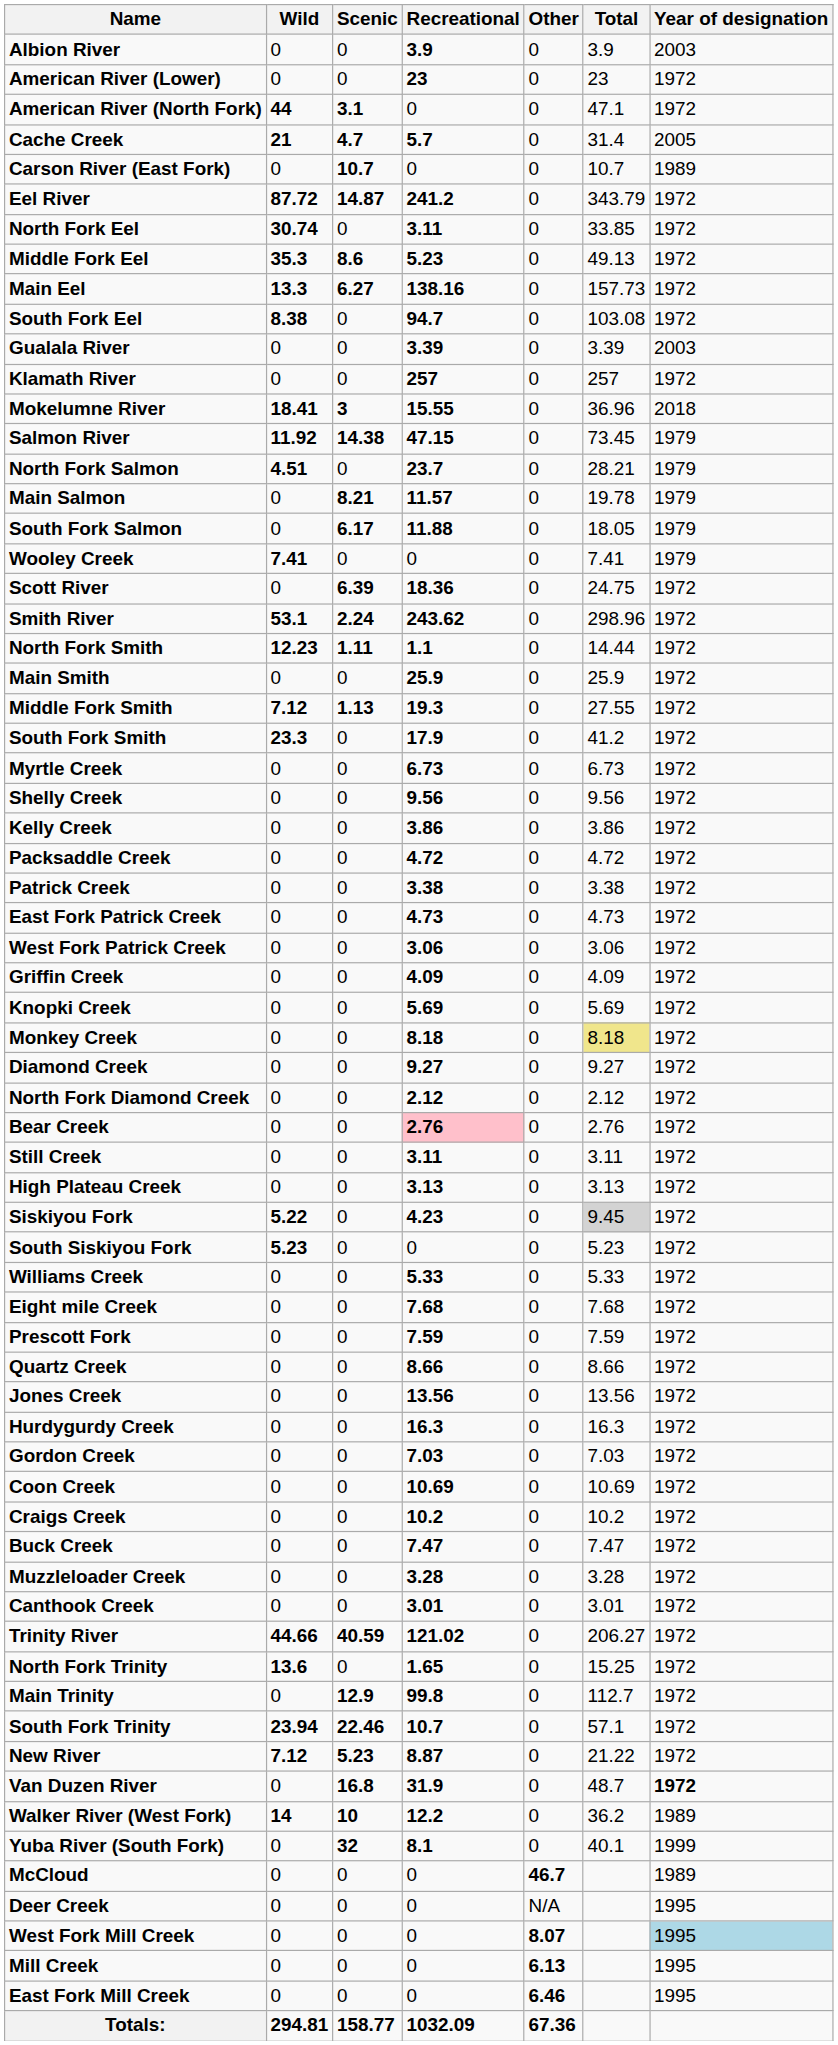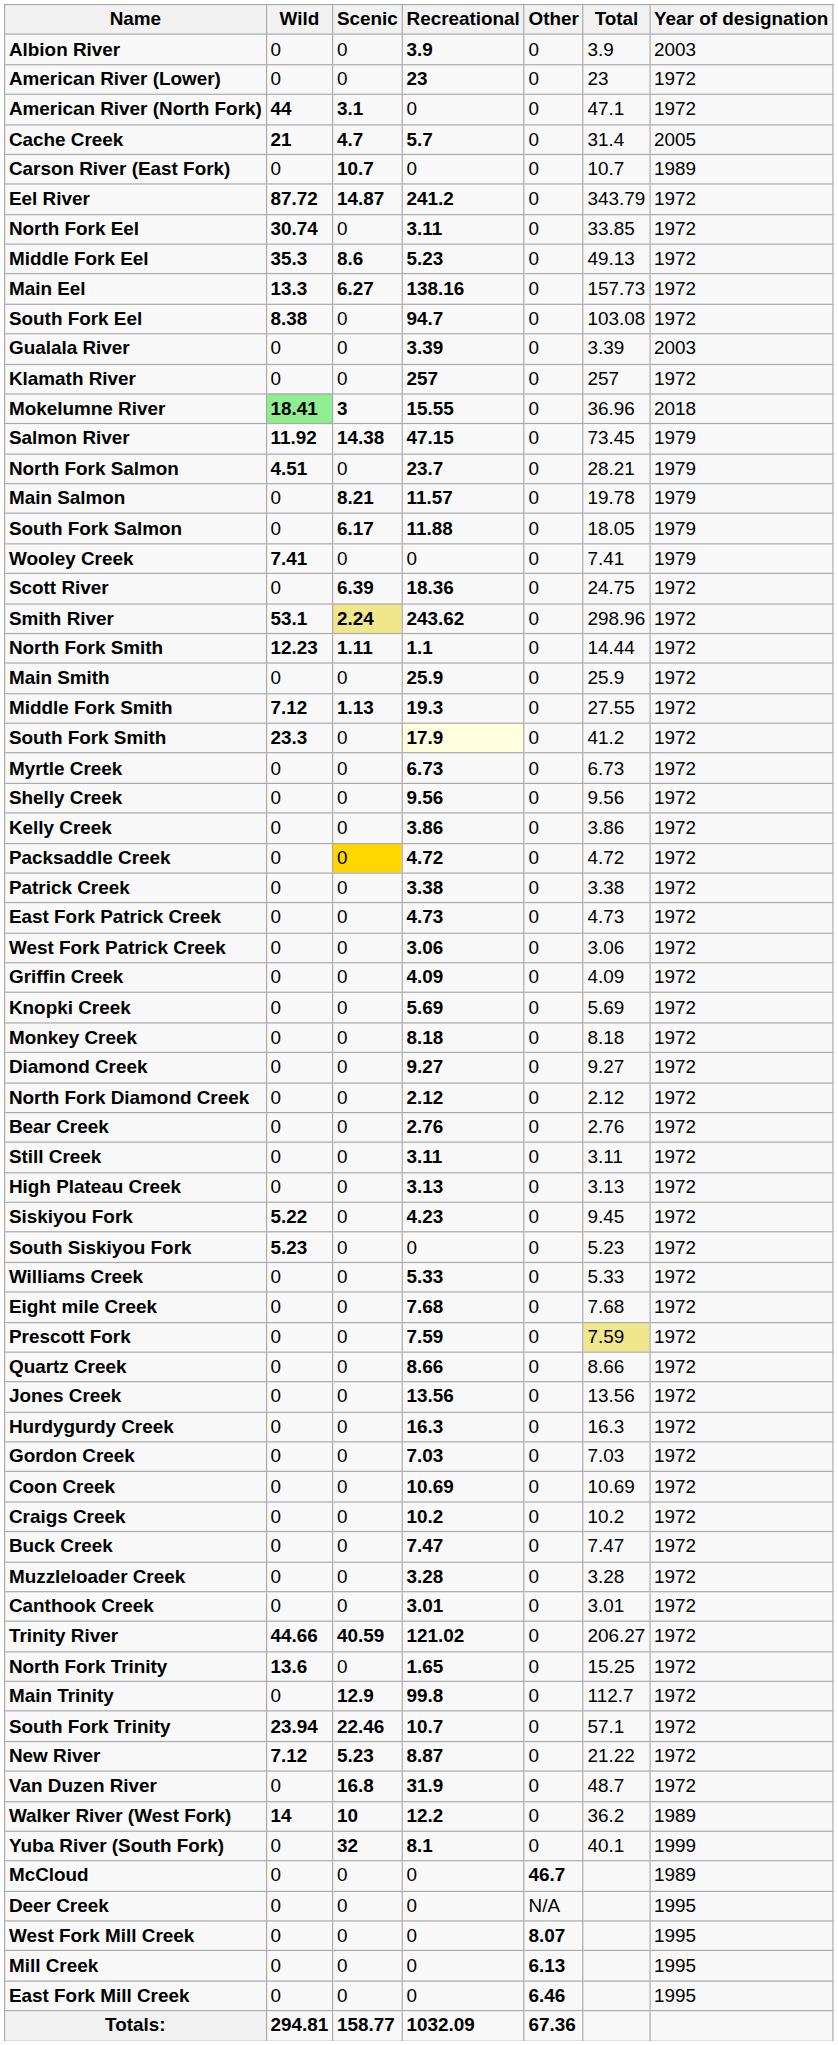Mokelumne River | Wild: no background -> lightgreen background
Smith River | Scenic: no background -> khaki background
South Fork Smith | Recreational: no background -> lightyellow background
Packsaddle Creek | Scenic: no background -> gold background
Monkey Creek | Total: khaki background -> no background
Bear Creek | Recreational: pink background -> no background
Siskiyou Fork | Total: lightgrey background -> no background
Prescott Fork | Total: no background -> khaki background
Van Duzen River | Year of designation: bold -> normal
West Fork Mill Creek | Year of designation: lightblue background -> no background
